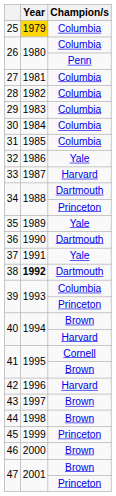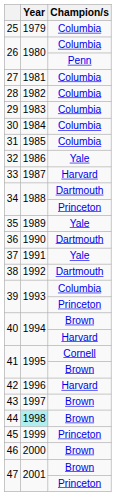25 | Year: gold background -> no background
38 | Year: bold -> normal
44 | Year: no background -> paleturquoise background
